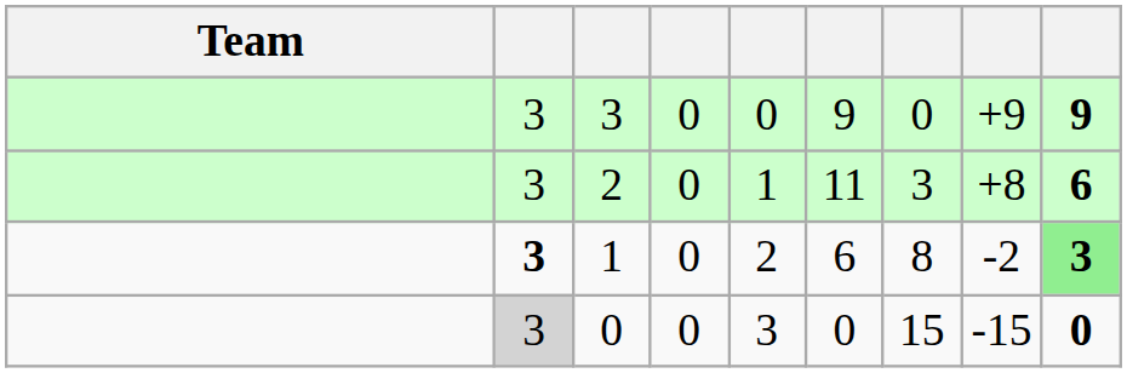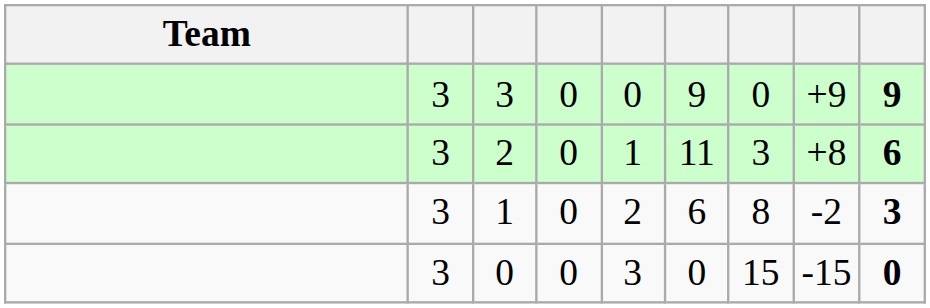row 4 | column 2: bold -> normal
row 4 | column 9: lightgreen background -> no background
row 5 | column 2: lightgrey background -> no background
